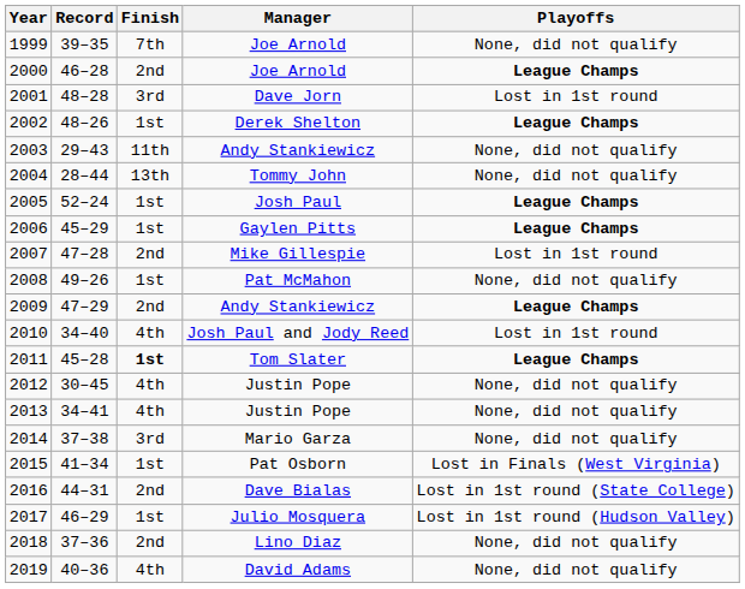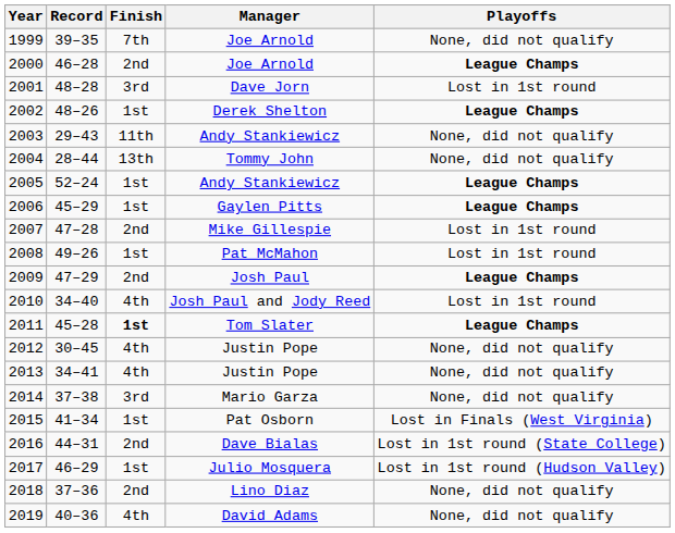2005 | Manager: Josh Paul -> Andy Stankiewicz
2008 | Playoffs: None, did not qualify -> Lost in 1st round
2009 | Manager: Andy Stankiewicz -> Josh Paul
